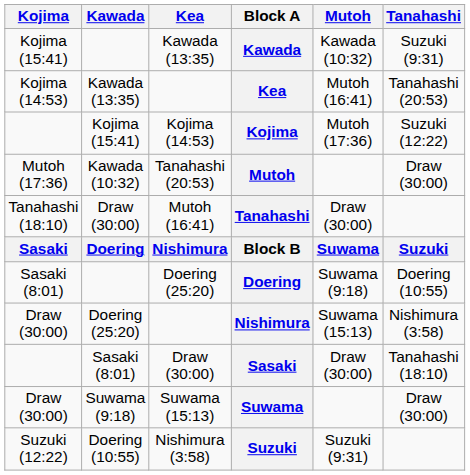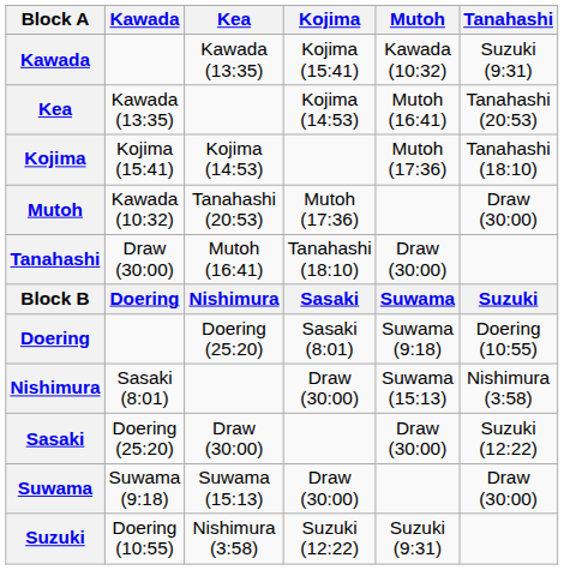columns swapped: Block A <-> Kojima
row 4 | Tanahashi: Suzuki (12:22) -> Tanahashi (18:10)
row 9 | Kawada: Doering (25:20) -> Sasaki (8:01)
row 10 | Kawada: Sasaki (8:01) -> Doering (25:20)
row 10 | Tanahashi: Tanahashi (18:10) -> Suzuki (12:22)
